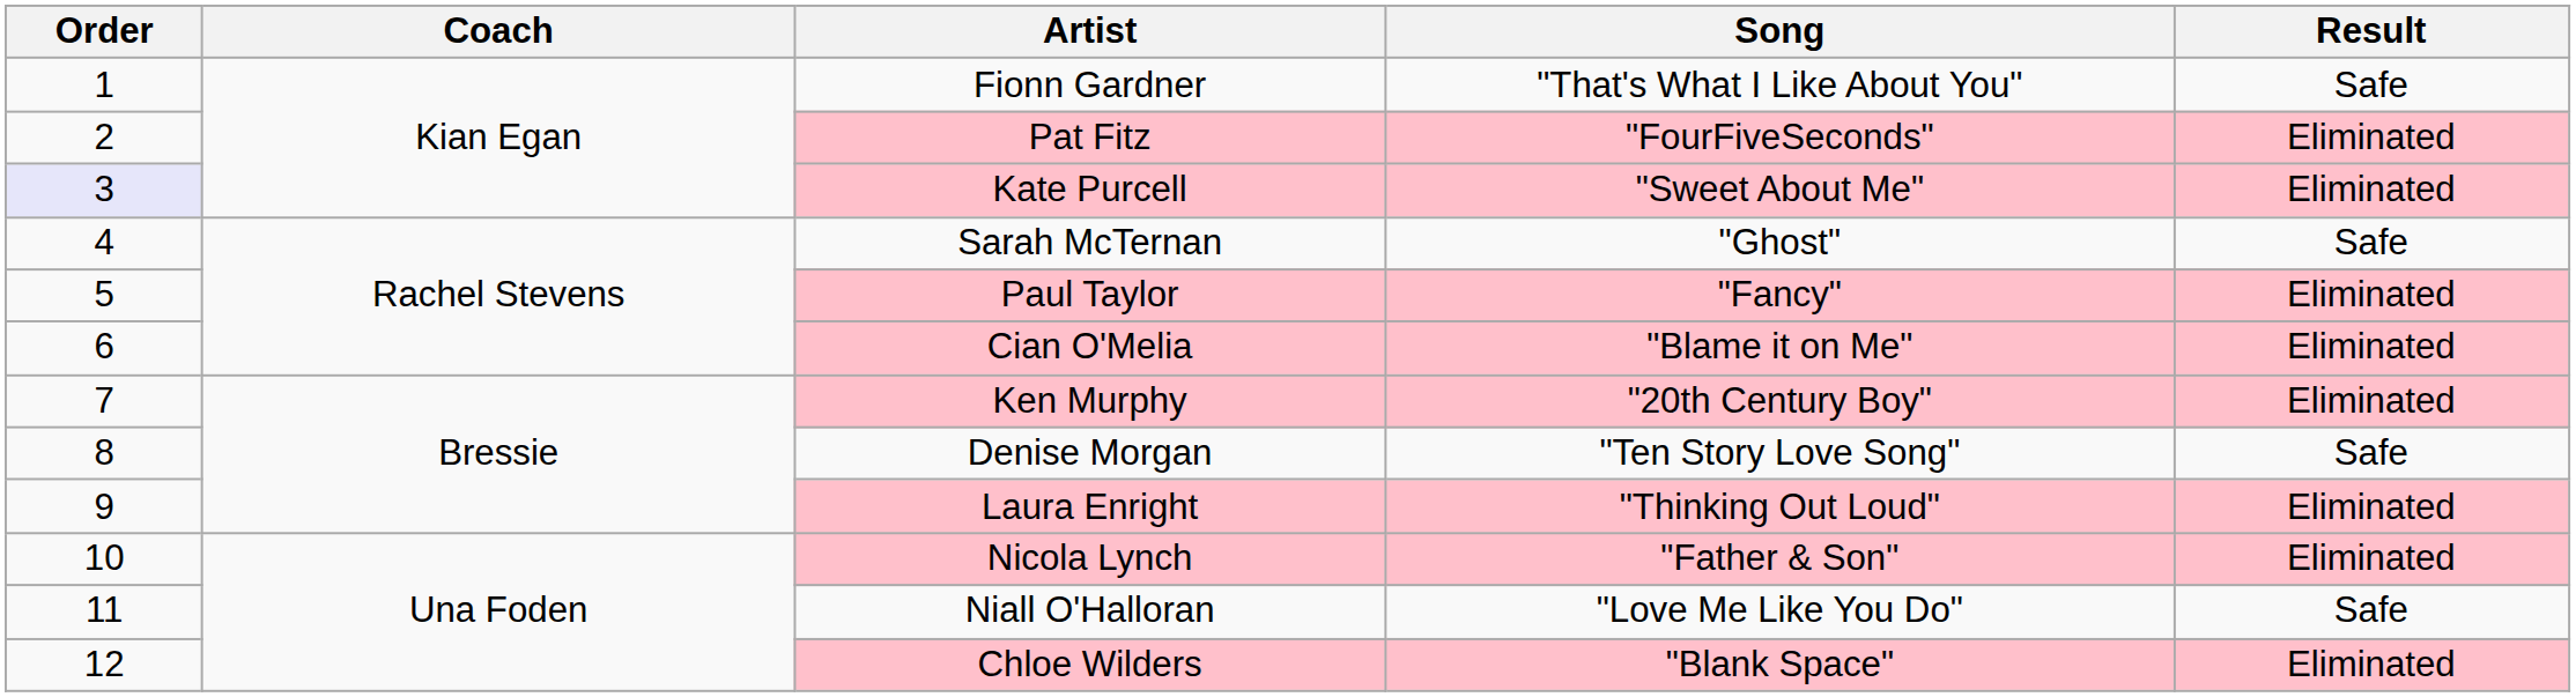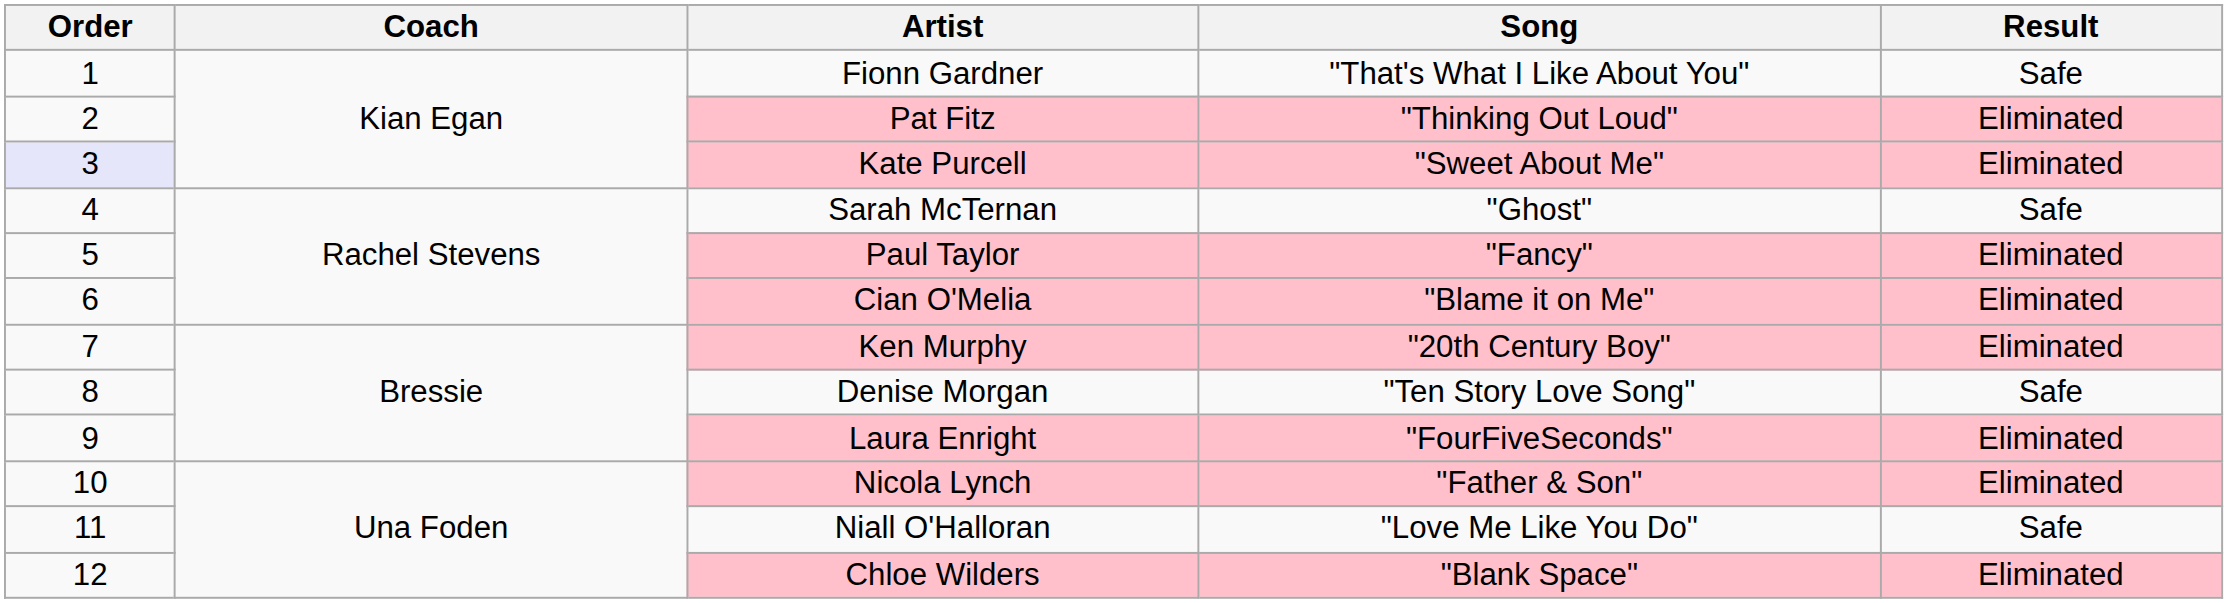Pat Fitz | Song: "FourFiveSeconds" -> "Thinking Out Loud"
Laura Enright | Song: "Thinking Out Loud" -> "FourFiveSeconds"
